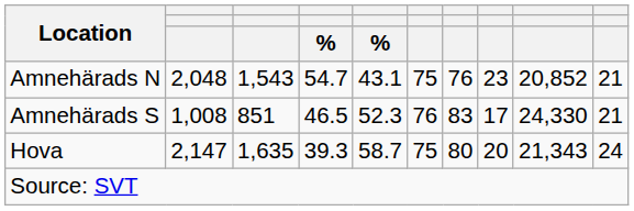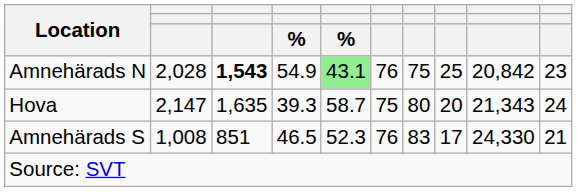Amnehärads N | column 2: 2,048 -> 2,028
Amnehärads N | column 3: normal -> bold
Amnehärads N | column 4: 54.7 -> 54.9
Amnehärads N | column 5: no background -> lightgreen background
Amnehärads N | column 6: 75 -> 76
Amnehärads N | column 7: 76 -> 75
Amnehärads N | column 8: 23 -> 25
Amnehärads N | column 9: 20,852 -> 20,842
Amnehärads N | column 10: 21 -> 23
rows swapped: Amnehärads S <-> Hova
